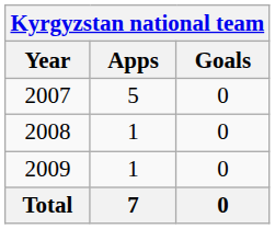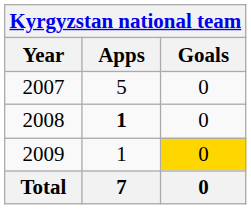2008 | Apps: normal -> bold
2009 | Goals: no background -> gold background
